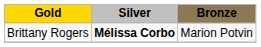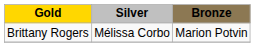Brittany Rogers | Silver: bold -> normal
